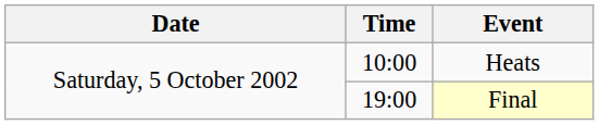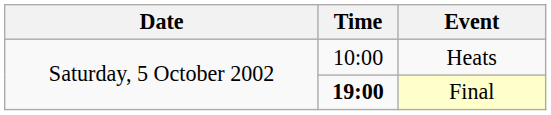Final | Time: normal -> bold
